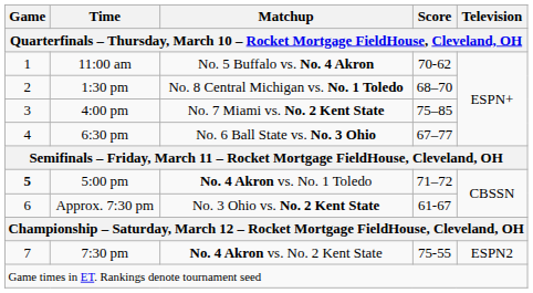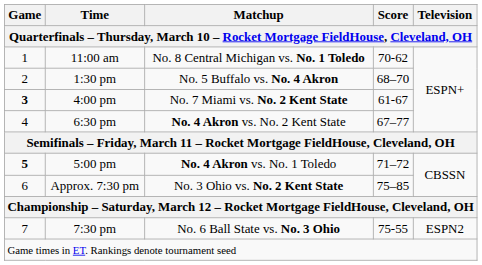11:00 am | Matchup: No. 5 Buffalo vs. No. 4 Akron -> No. 8 Central Michigan vs. No. 1 Toledo
1:30 pm | Matchup: No. 8 Central Michigan vs. No. 1 Toledo -> No. 5 Buffalo vs. No. 4 Akron
4:00 pm | Game: normal -> bold
4:00 pm | Score: 75–85 -> 61-67
6:30 pm | Matchup: No. 6 Ball State vs. No. 3 Ohio -> No. 4 Akron vs. No. 2 Kent State
Approx. 7:30 pm | Score: 61-67 -> 75–85
7:30 pm | Matchup: No. 4 Akron vs. No. 2 Kent State -> No. 6 Ball State vs. No. 3 Ohio
